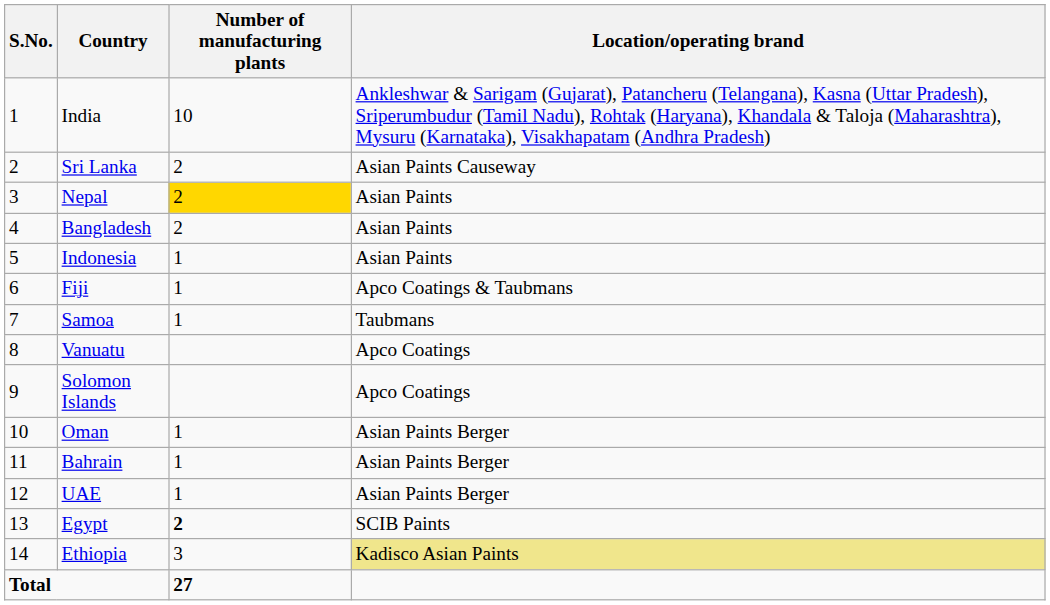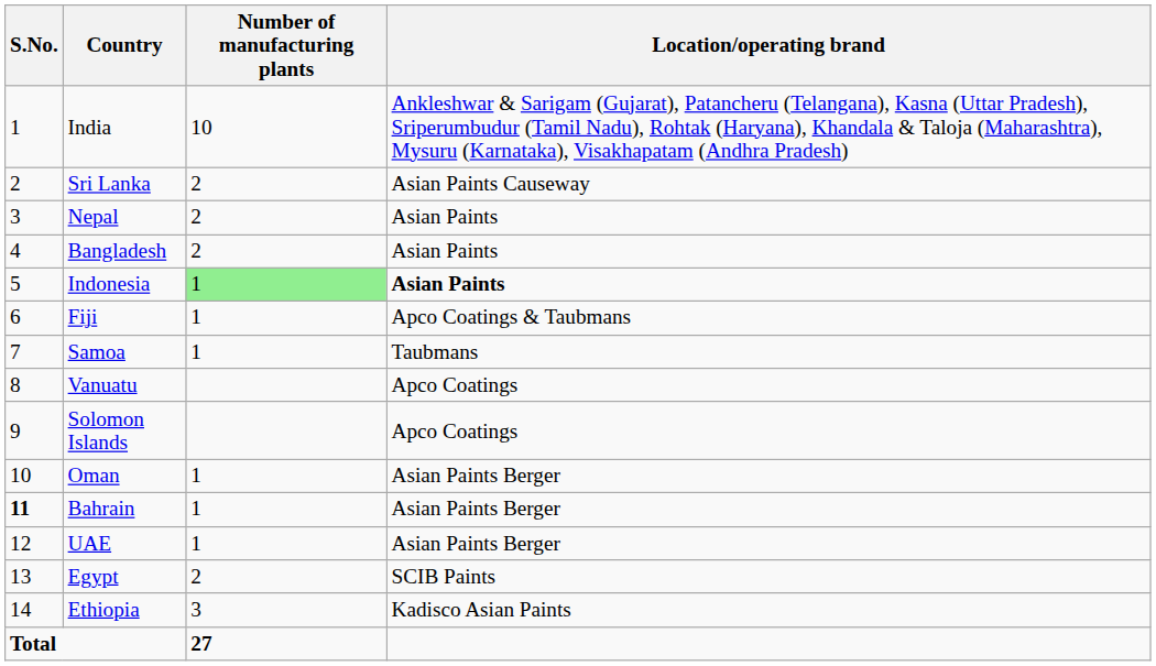Nepal | Number of manufacturing plants: gold background -> no background
Indonesia | Number of manufacturing plants: no background -> lightgreen background
Indonesia | Location/operating brand: normal -> bold
Bahrain | S.No.: normal -> bold
Egypt | Number of manufacturing plants: bold -> normal
Ethiopia | Location/operating brand: khaki background -> no background
